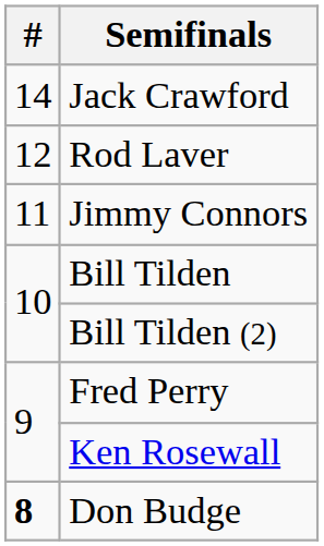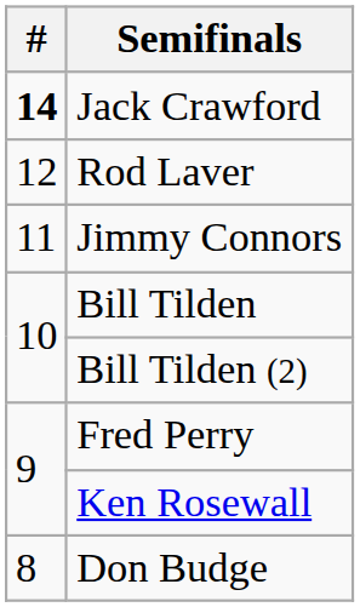Jack Crawford | #: normal -> bold
Don Budge | #: bold -> normal
